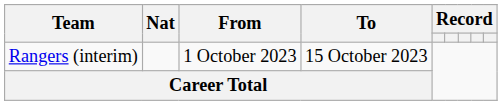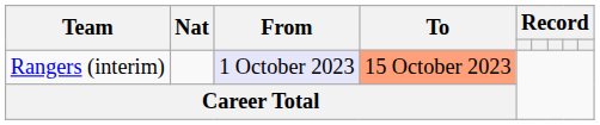Rangers (interim) | From: no background -> lavender background
Rangers (interim) | To: no background -> lightsalmon background
